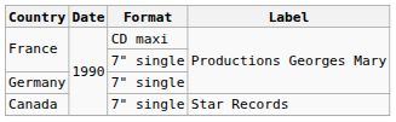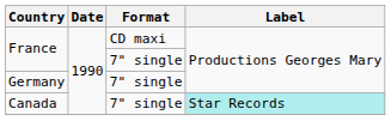Canada | Label: no background -> paleturquoise background
